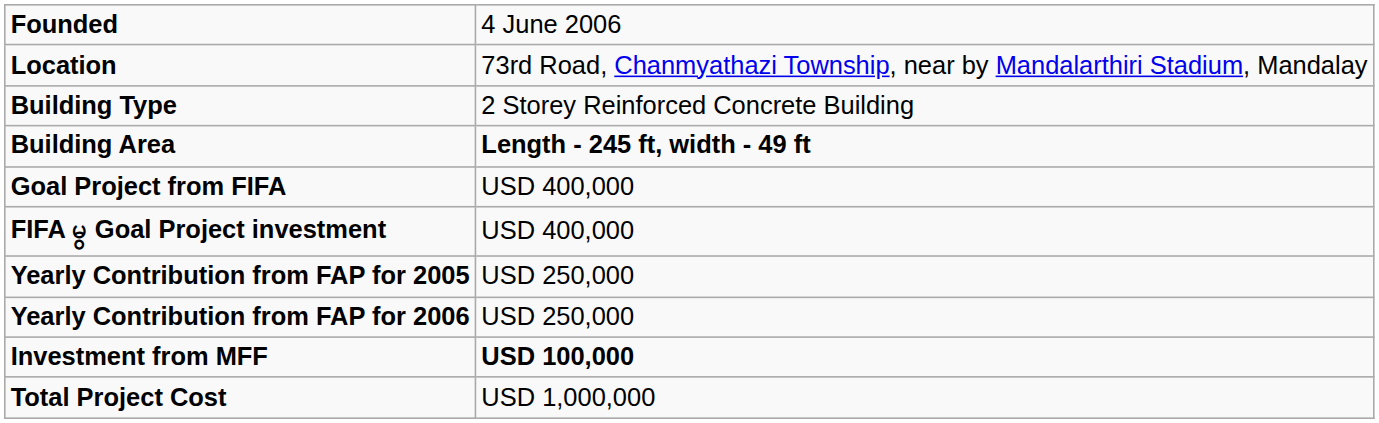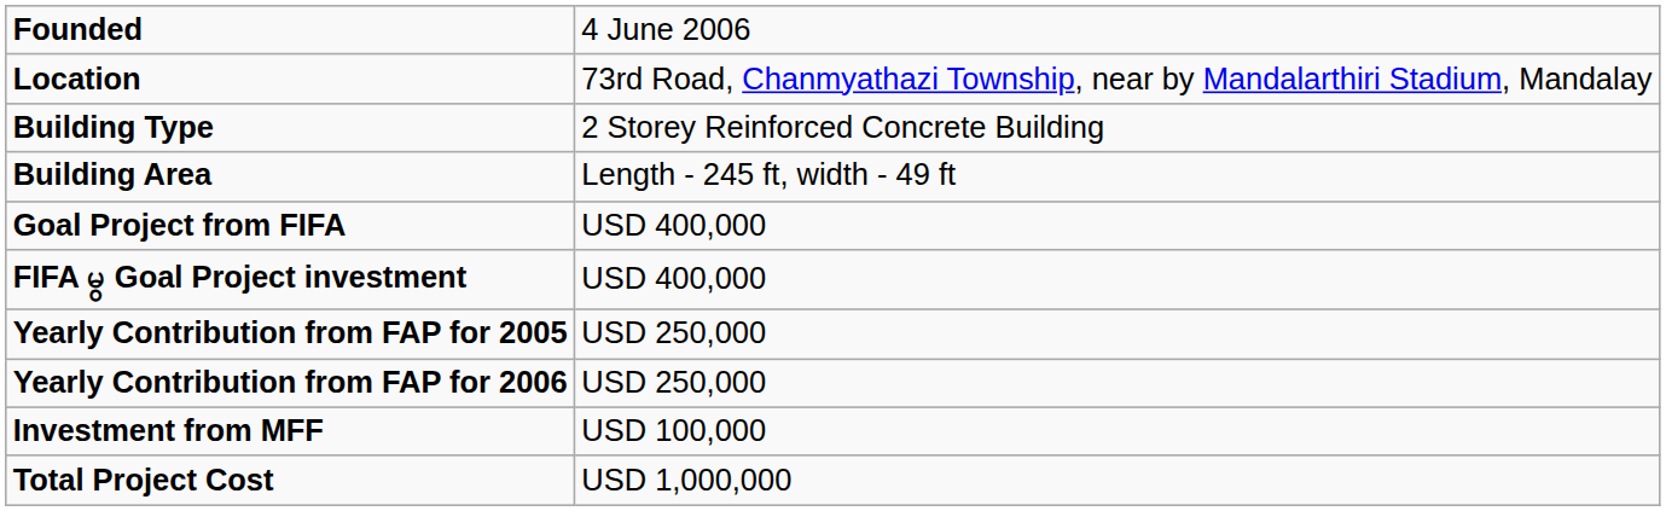Building Area | column 2: bold -> normal
Investment from MFF | column 2: bold -> normal
